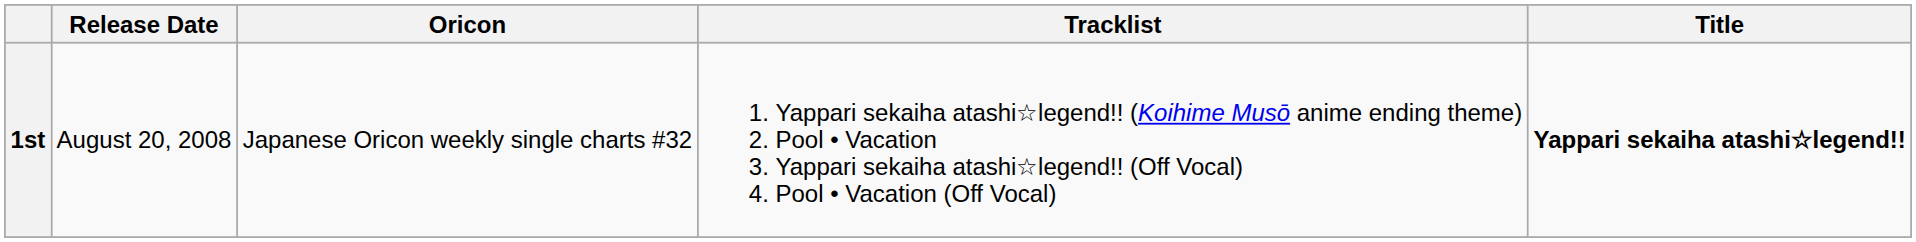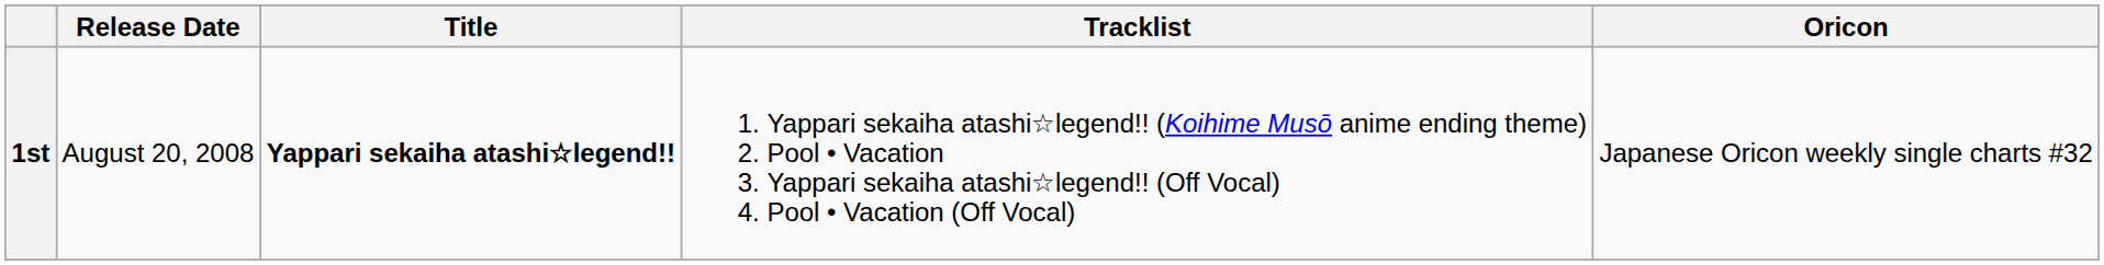columns swapped: Title <-> Oricon
